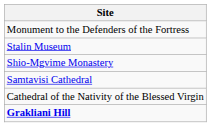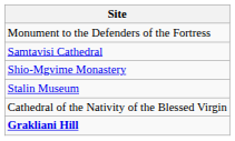row 3 | column 1: Stalin Museum -> Samtavisi Cathedral
row 5 | column 1: Samtavisi Cathedral -> Stalin Museum
